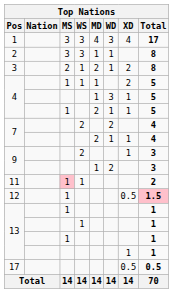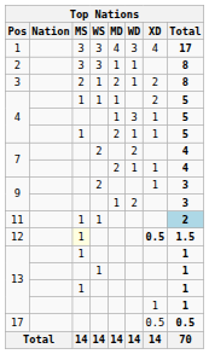11 | MS: pink background -> no background
11 | Total: no background -> lightblue background
12 | MS: no background -> lightyellow background
12 | XD: normal -> bold
12 | Total: pink background -> no background
